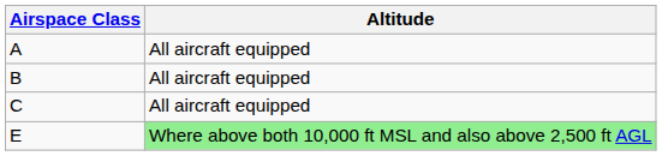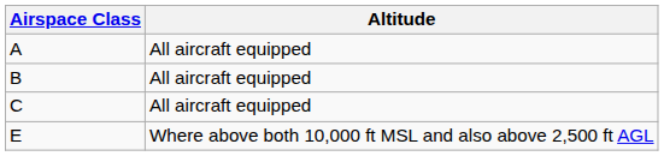E | Altitude: lightgreen background -> no background
